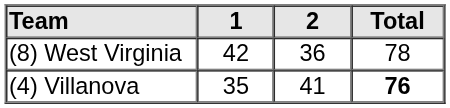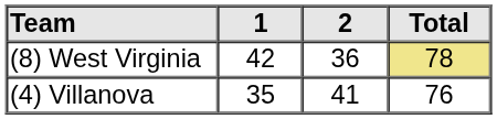(8) West Virginia | Total: no background -> khaki background
(4) Villanova | Total: bold -> normal
